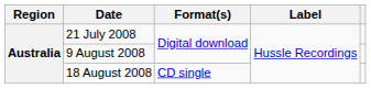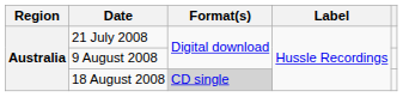18 August 2008 | Format(s): no background -> lightgrey background
